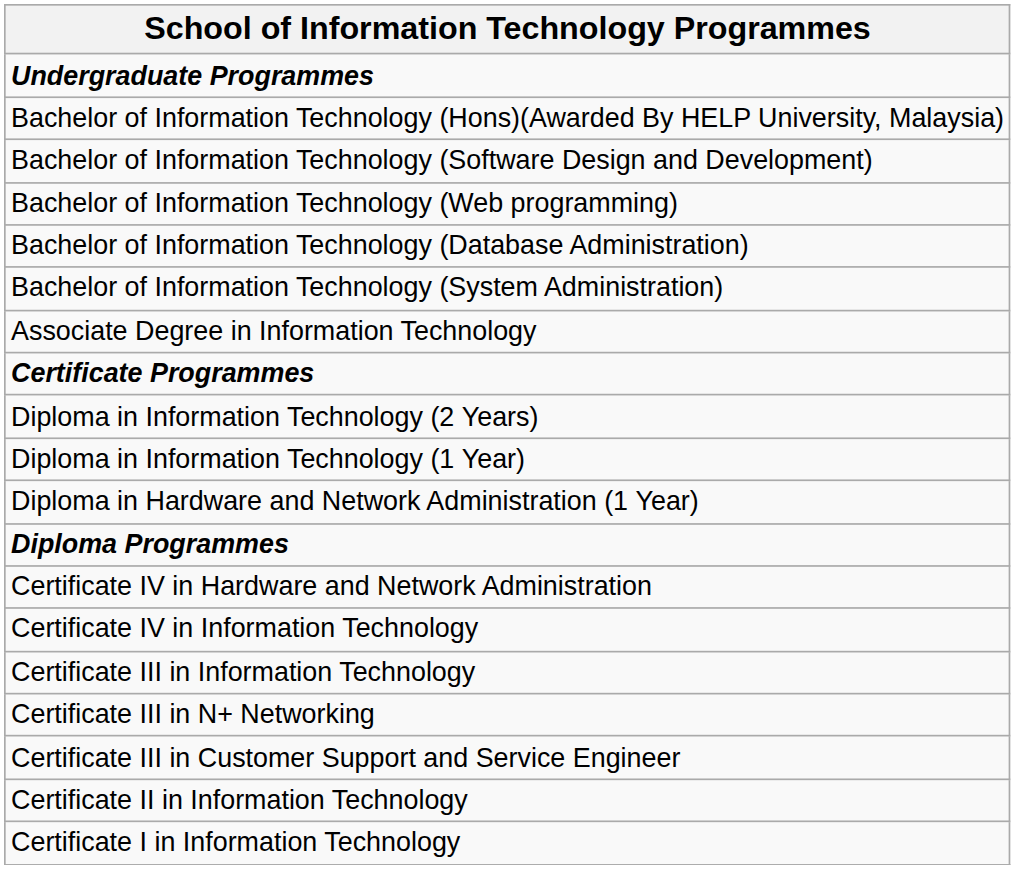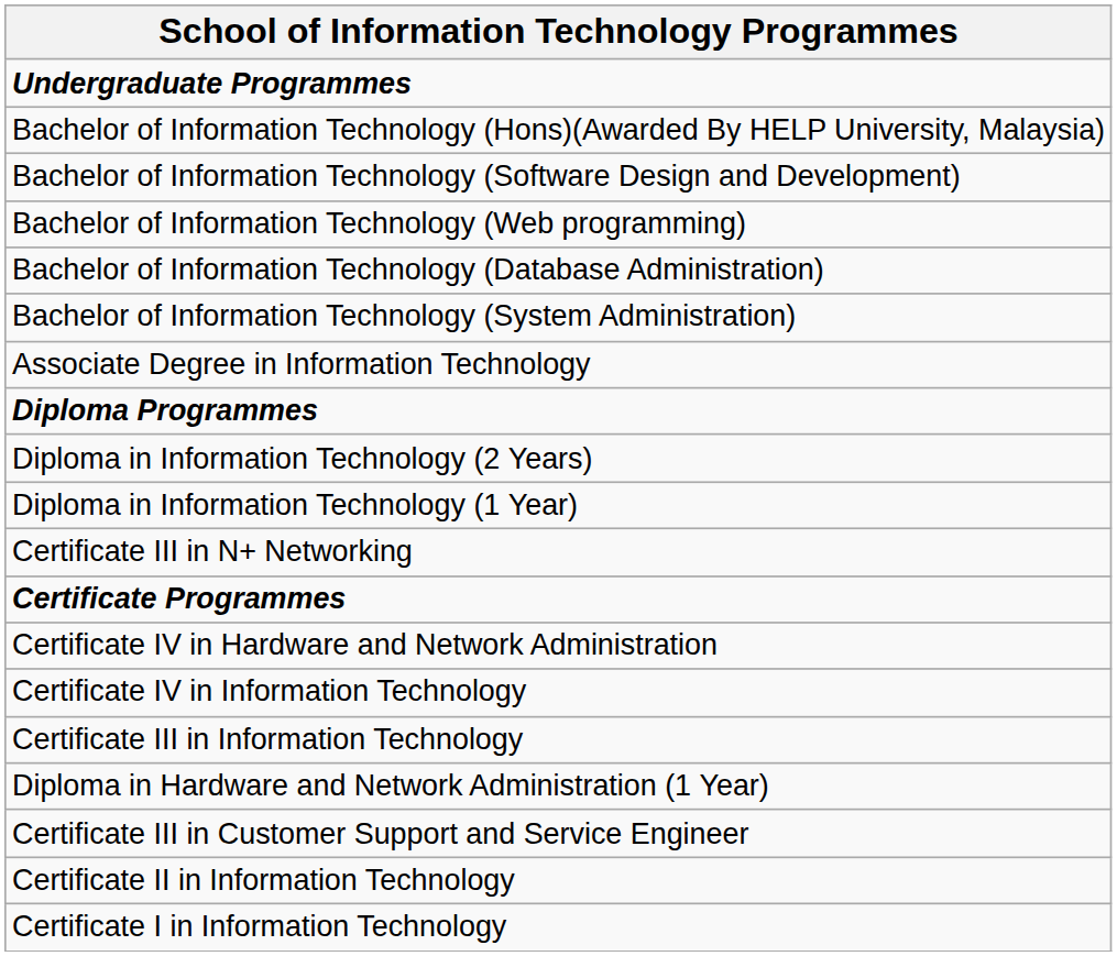row 9 | column 1: Certificate Programmes -> Diploma Programmes
row 12 | column 1: Diploma in Hardware and Network Administration (1 Year) -> Certificate III in N+ Networking
row 13 | column 1: Diploma Programmes -> Certificate Programmes
row 17 | column 1: Certificate III in N+ Networking -> Diploma in Hardware and Network Administration (1 Year)
